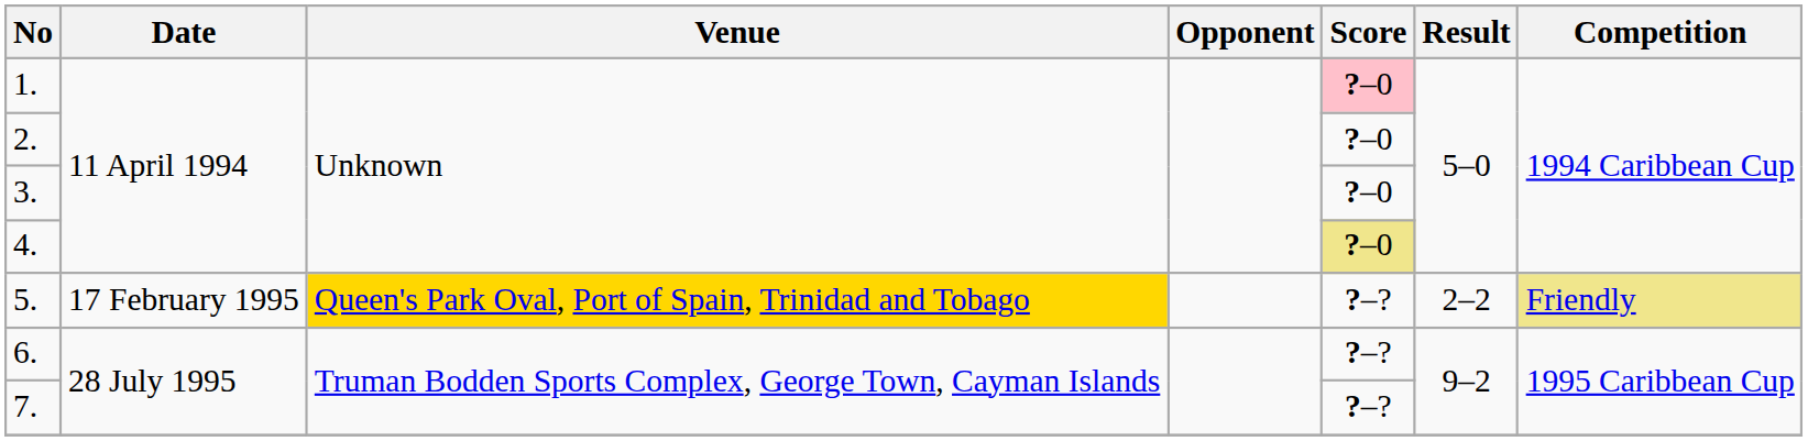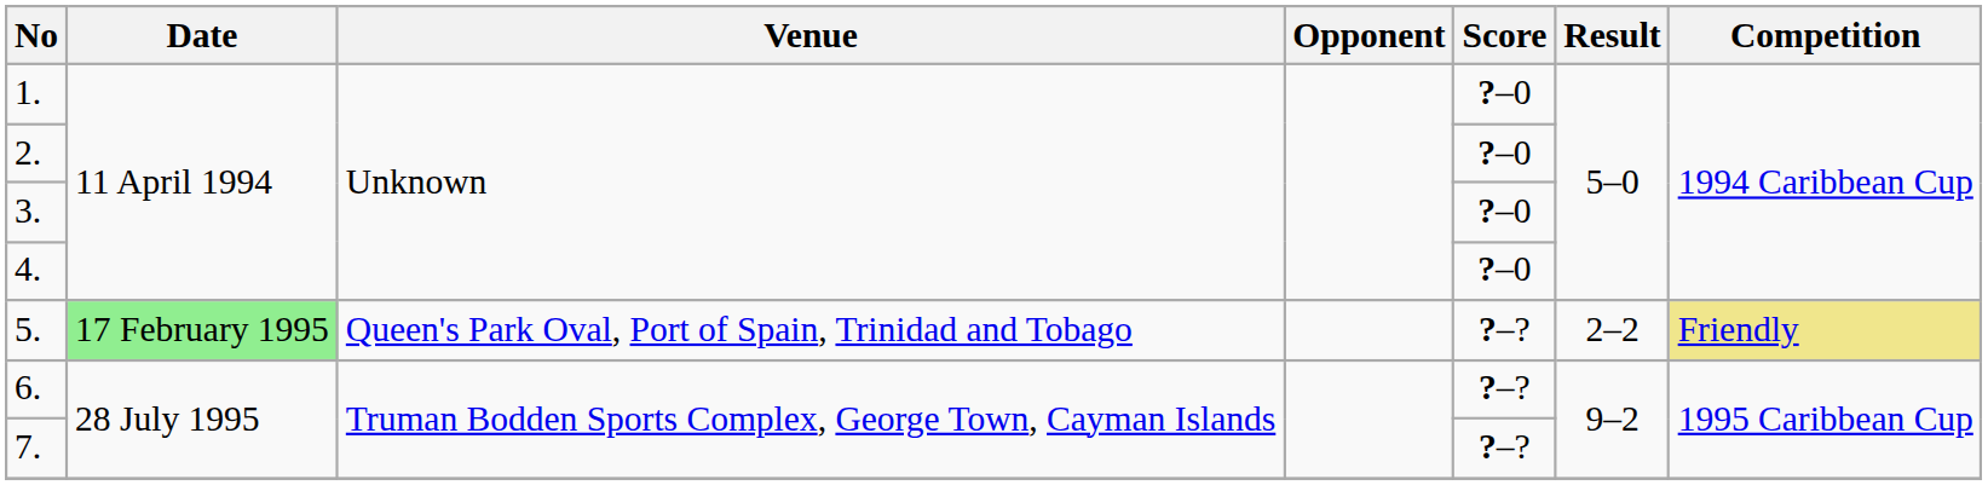1. | Score: pink background -> no background
4. | Score: khaki background -> no background
5. | Date: no background -> lightgreen background
5. | Venue: gold background -> no background
